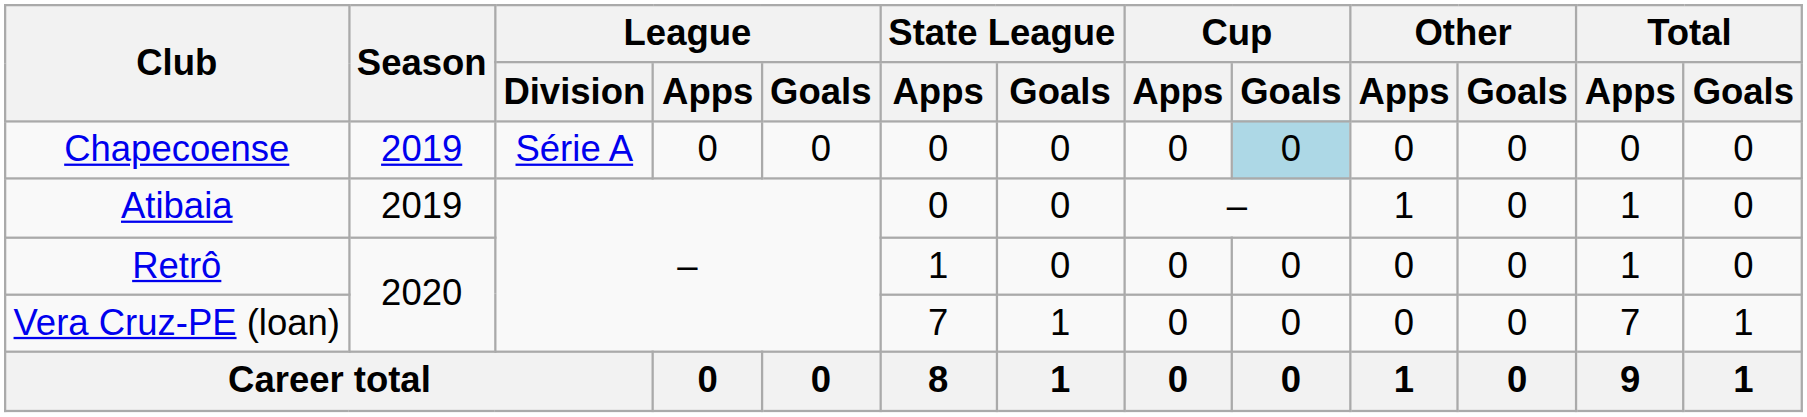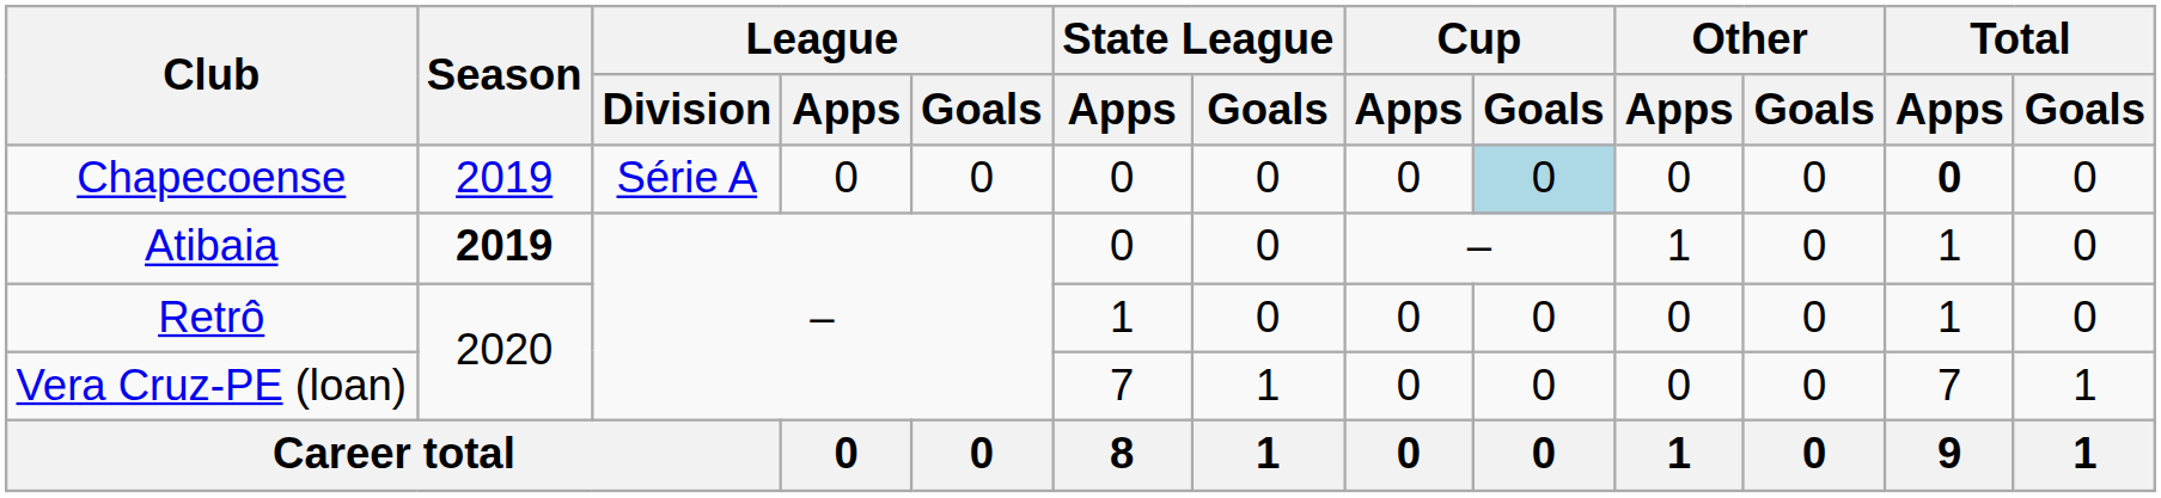Chapecoense | Total / Apps: normal -> bold
Atibaia | Season: normal -> bold
